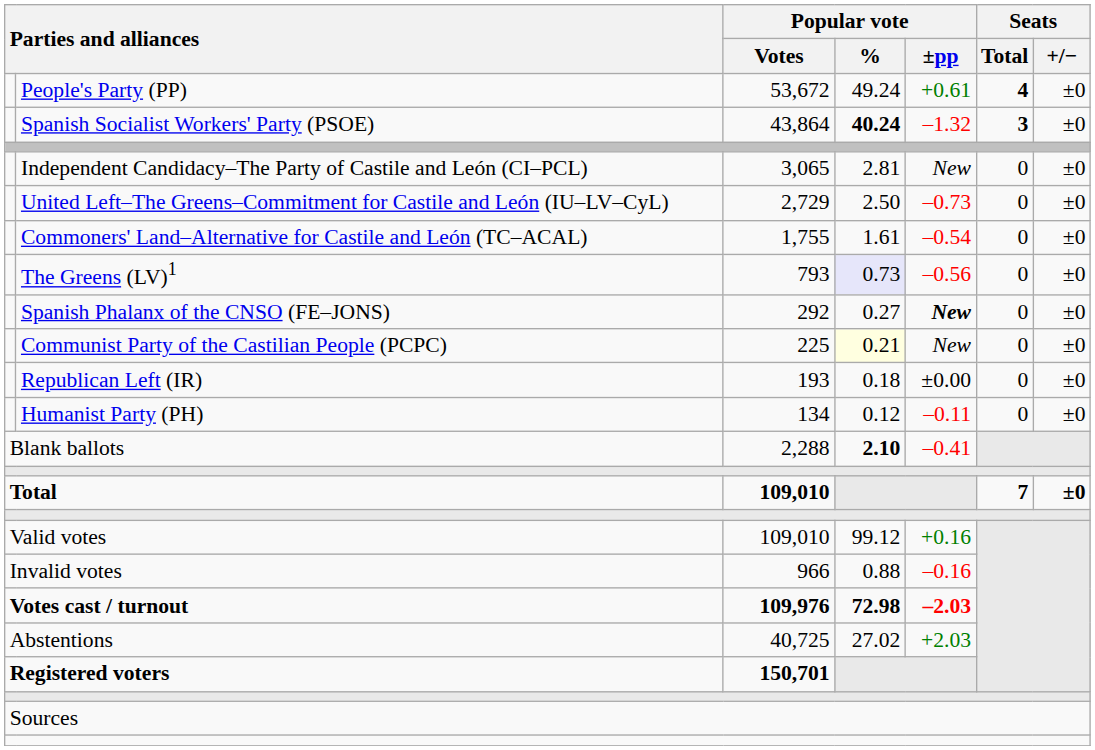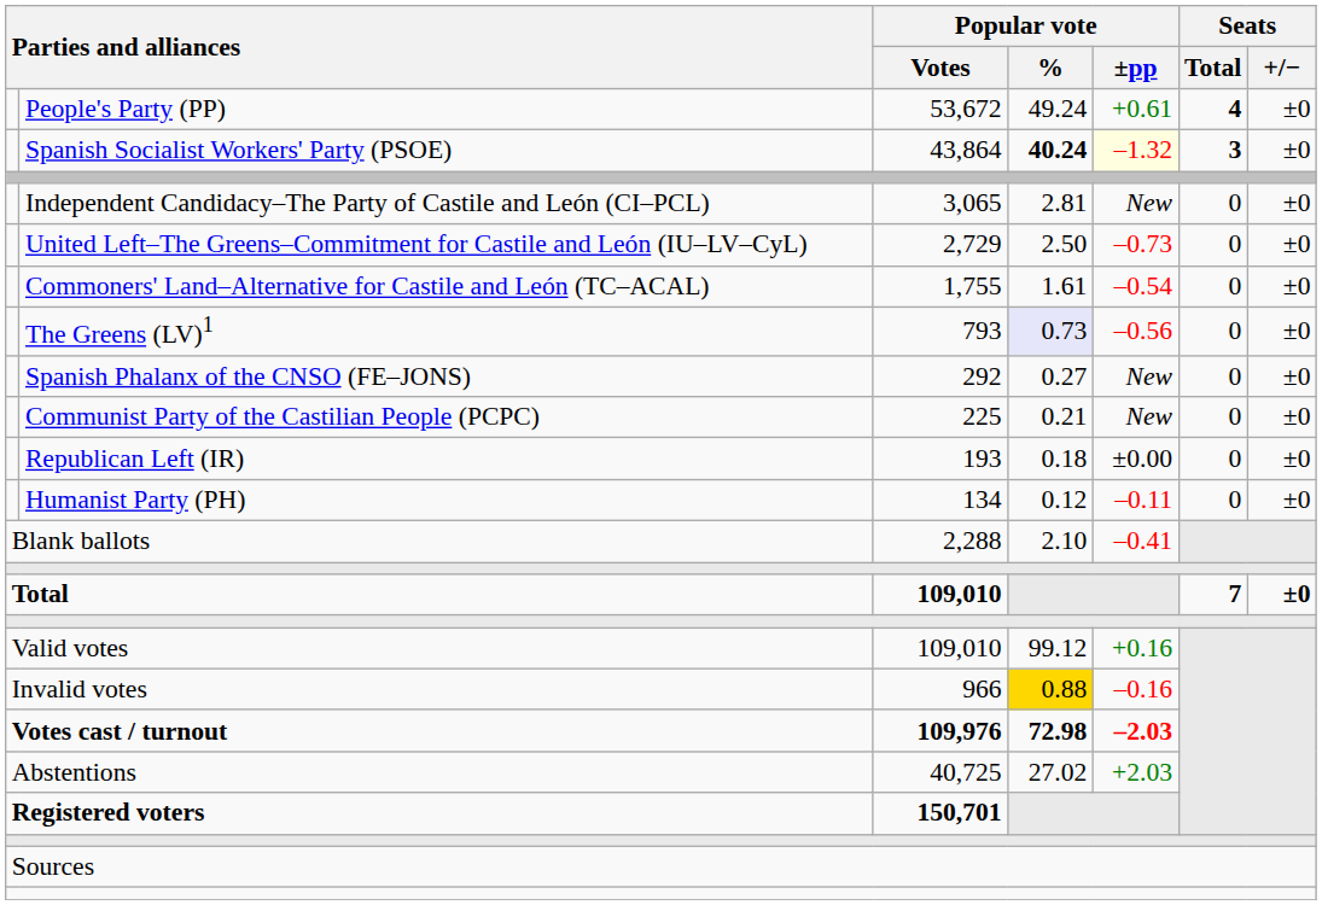Spanish Socialist Workers' Party (PSOE) | Popular vote / ±pp: no background -> lightyellow background
Spanish Phalanx of the CNSO (FE–JONS) | Popular vote / ±pp: bold -> normal
Communist Party of the Castilian People (PCPC) | Popular vote / %: lightyellow background -> no background
Blank ballots | Popular vote / %: bold -> normal
Invalid votes | Popular vote / %: no background -> gold background
